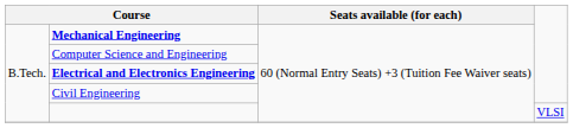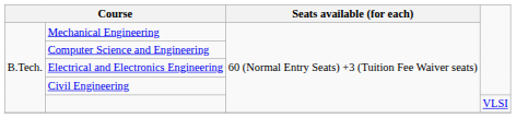Mechanical Engineering | column 2: bold -> normal
Electrical and Electronics Engineering | column 2: bold -> normal
